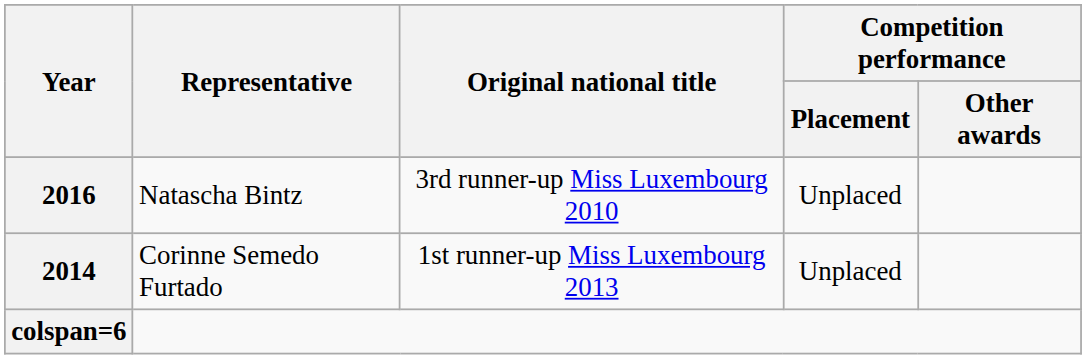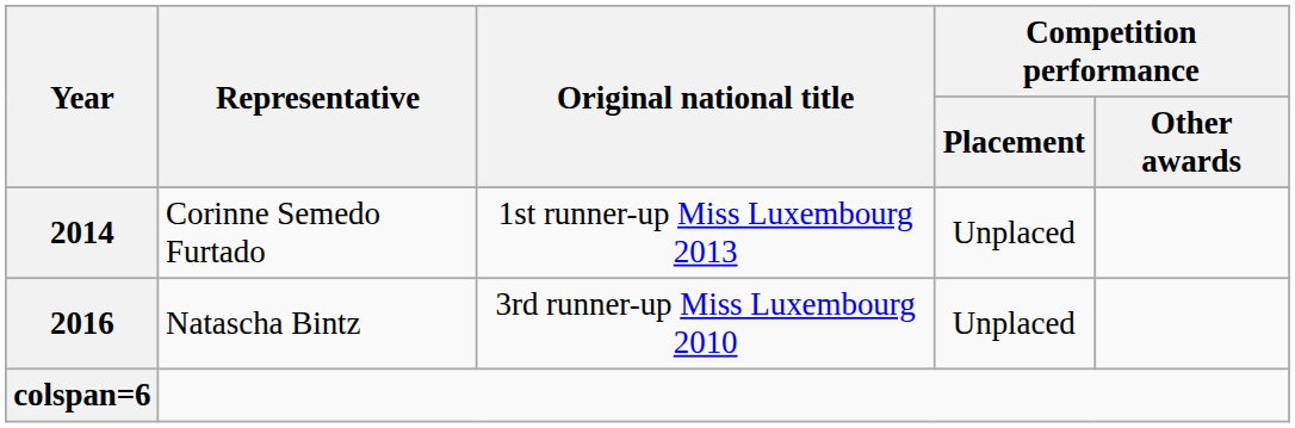rows swapped: 2014 <-> 2016
